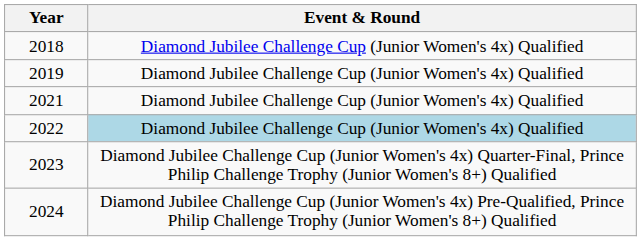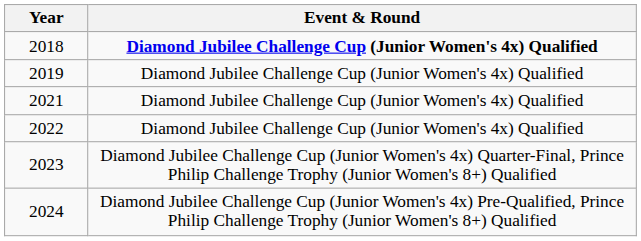2018 | Event & Round: normal -> bold
2022 | Event & Round: lightblue background -> no background
